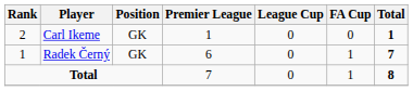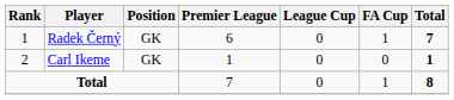rows swapped: Radek Černý <-> Carl Ikeme
